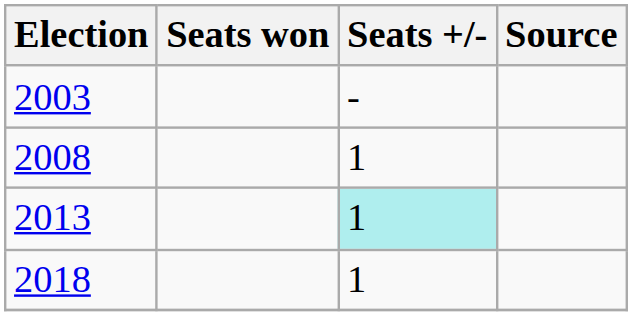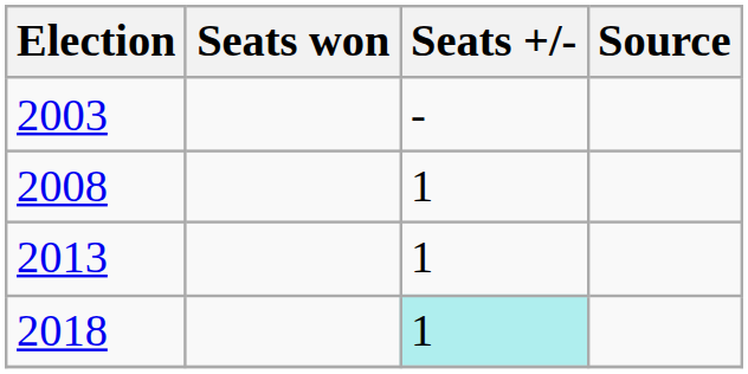2013 | Seats +/-: paleturquoise background -> no background
2018 | Seats +/-: no background -> paleturquoise background
